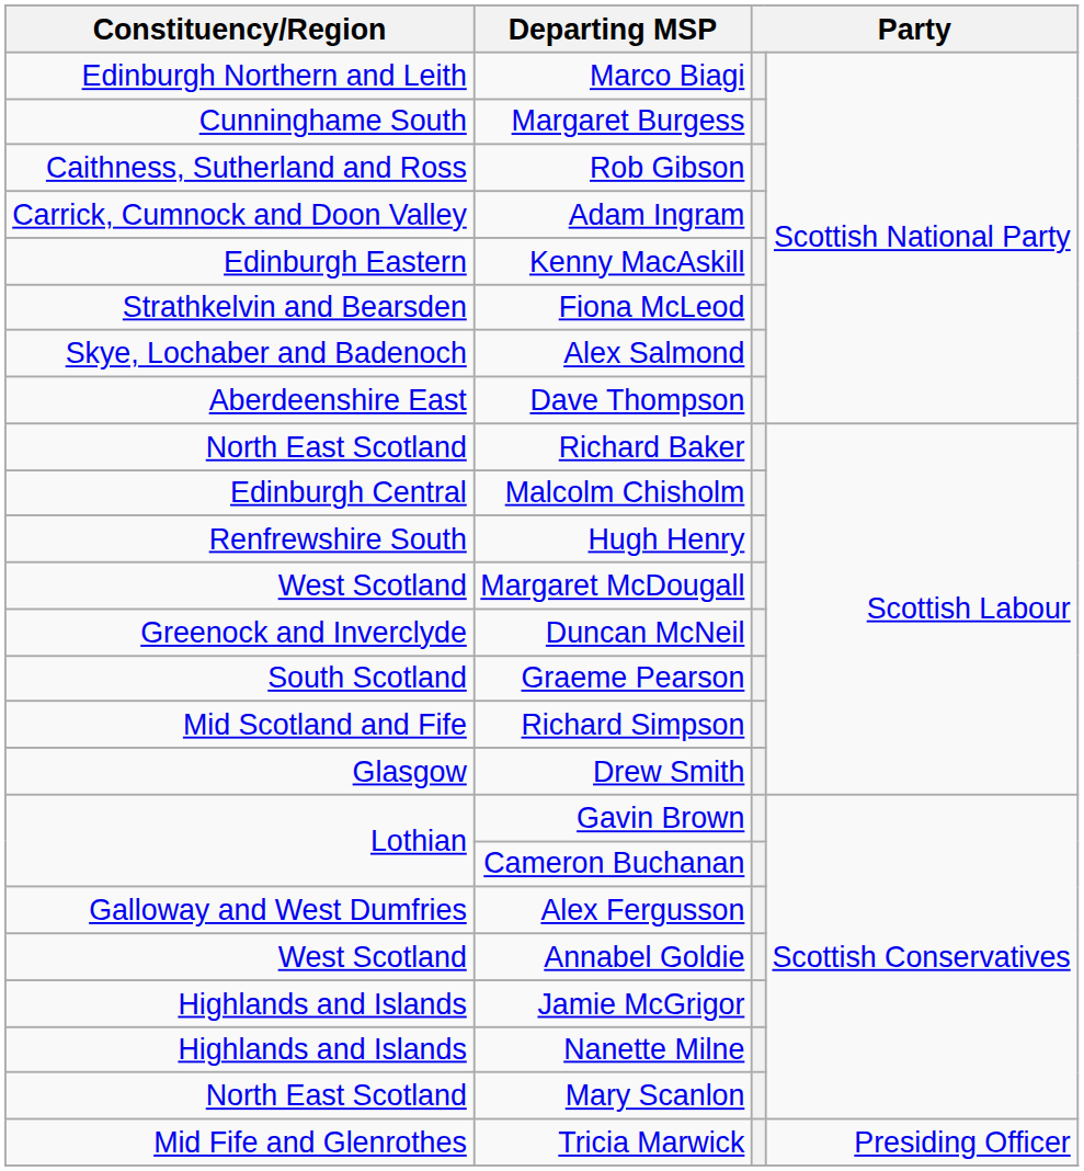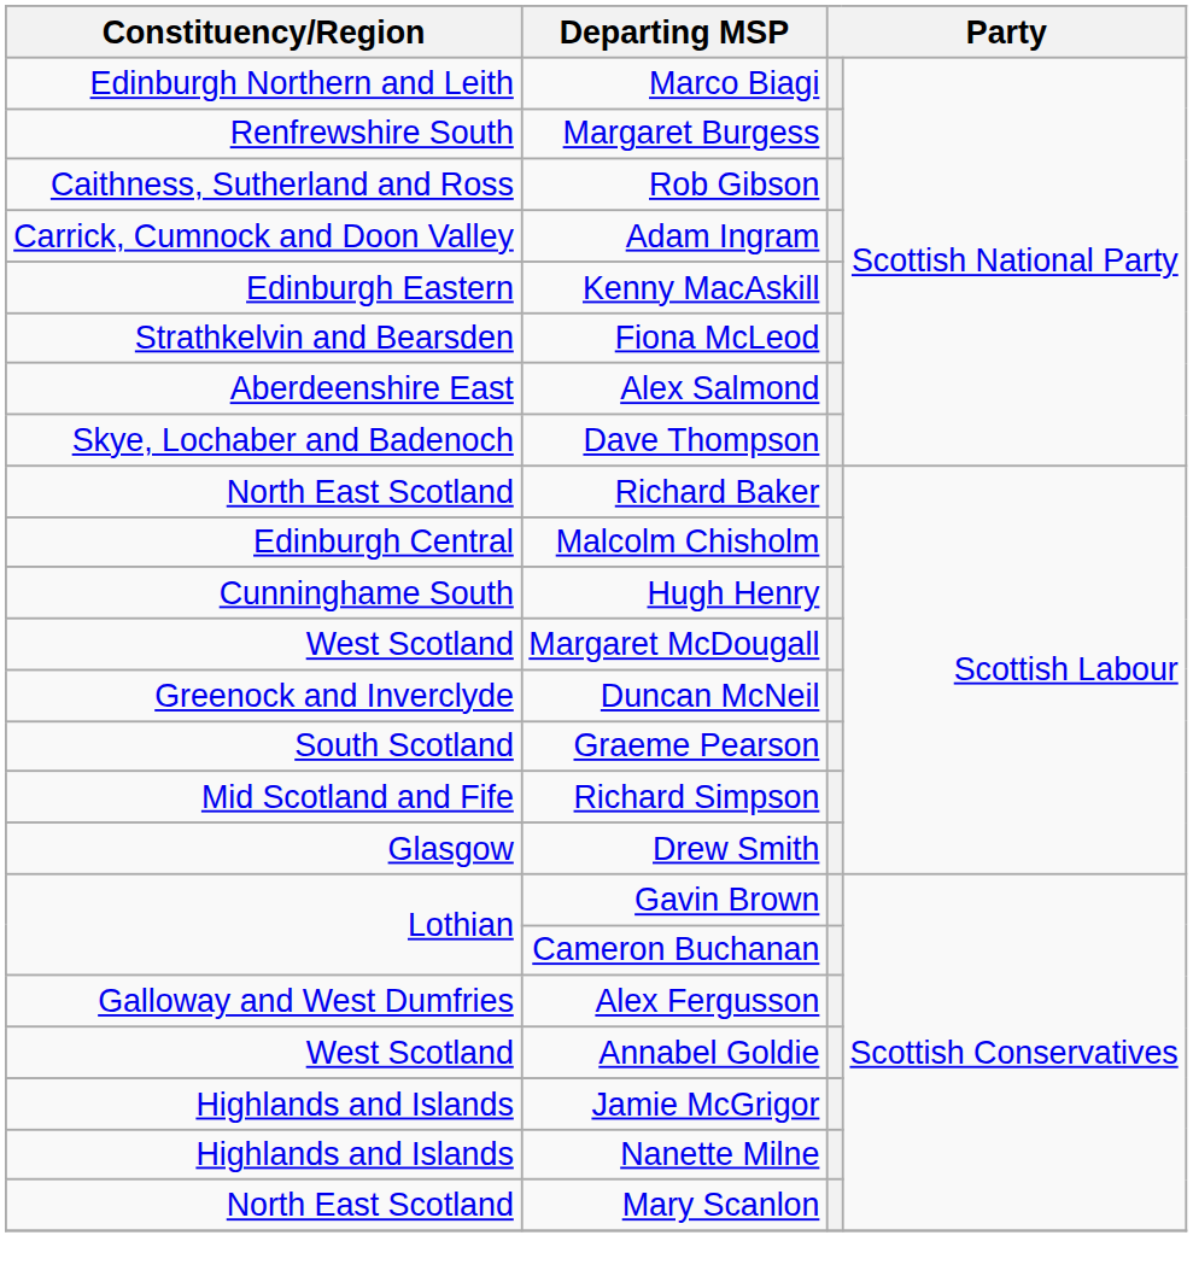Margaret Burgess | Constituency/Region: Cunninghame South -> Renfrewshire South
Alex Salmond | Constituency/Region: Skye, Lochaber and Badenoch -> Aberdeenshire East
Dave Thompson | Constituency/Region: Aberdeenshire East -> Skye, Lochaber and Badenoch
Hugh Henry | Constituency/Region: Renfrewshire South -> Cunninghame South
- row: Mid Fife and Glenrothes | Tricia Marwick | Presiding Officer
